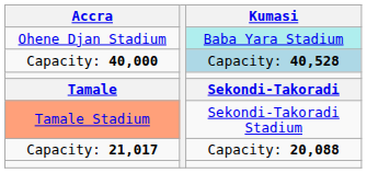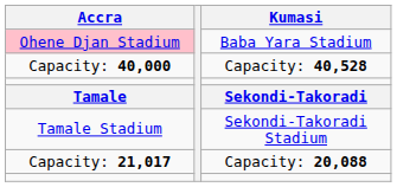Ohene Djan Stadium | Accra: no background -> pink background
Ohene Djan Stadium | Kumasi: paleturquoise background -> no background
Capacity: 40,000 | Kumasi: lightblue background -> no background
Tamale Stadium | Accra: lightsalmon background -> no background
